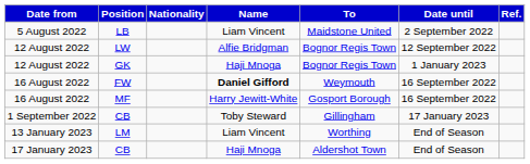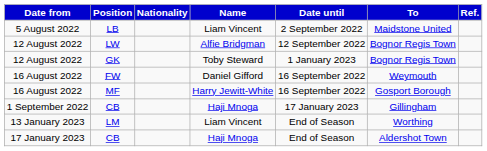columns swapped: To <-> Date until
GK | Name: Haji Mnoga -> Toby Steward
FW | Name: bold -> normal
1 September 2022 / CB | Name: Toby Steward -> Haji Mnoga
